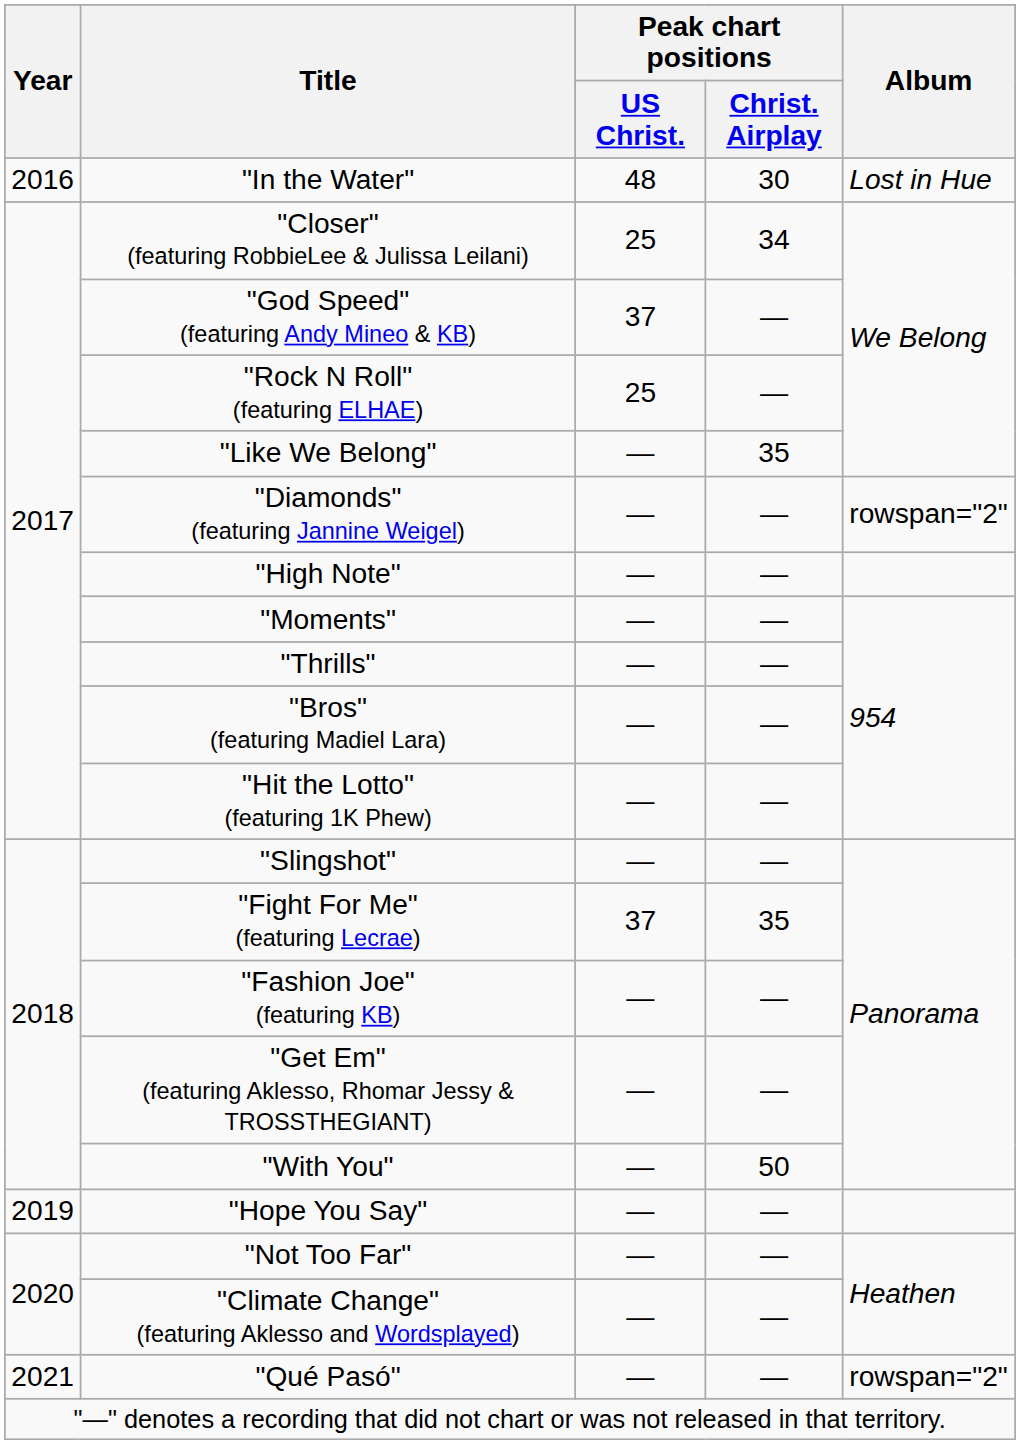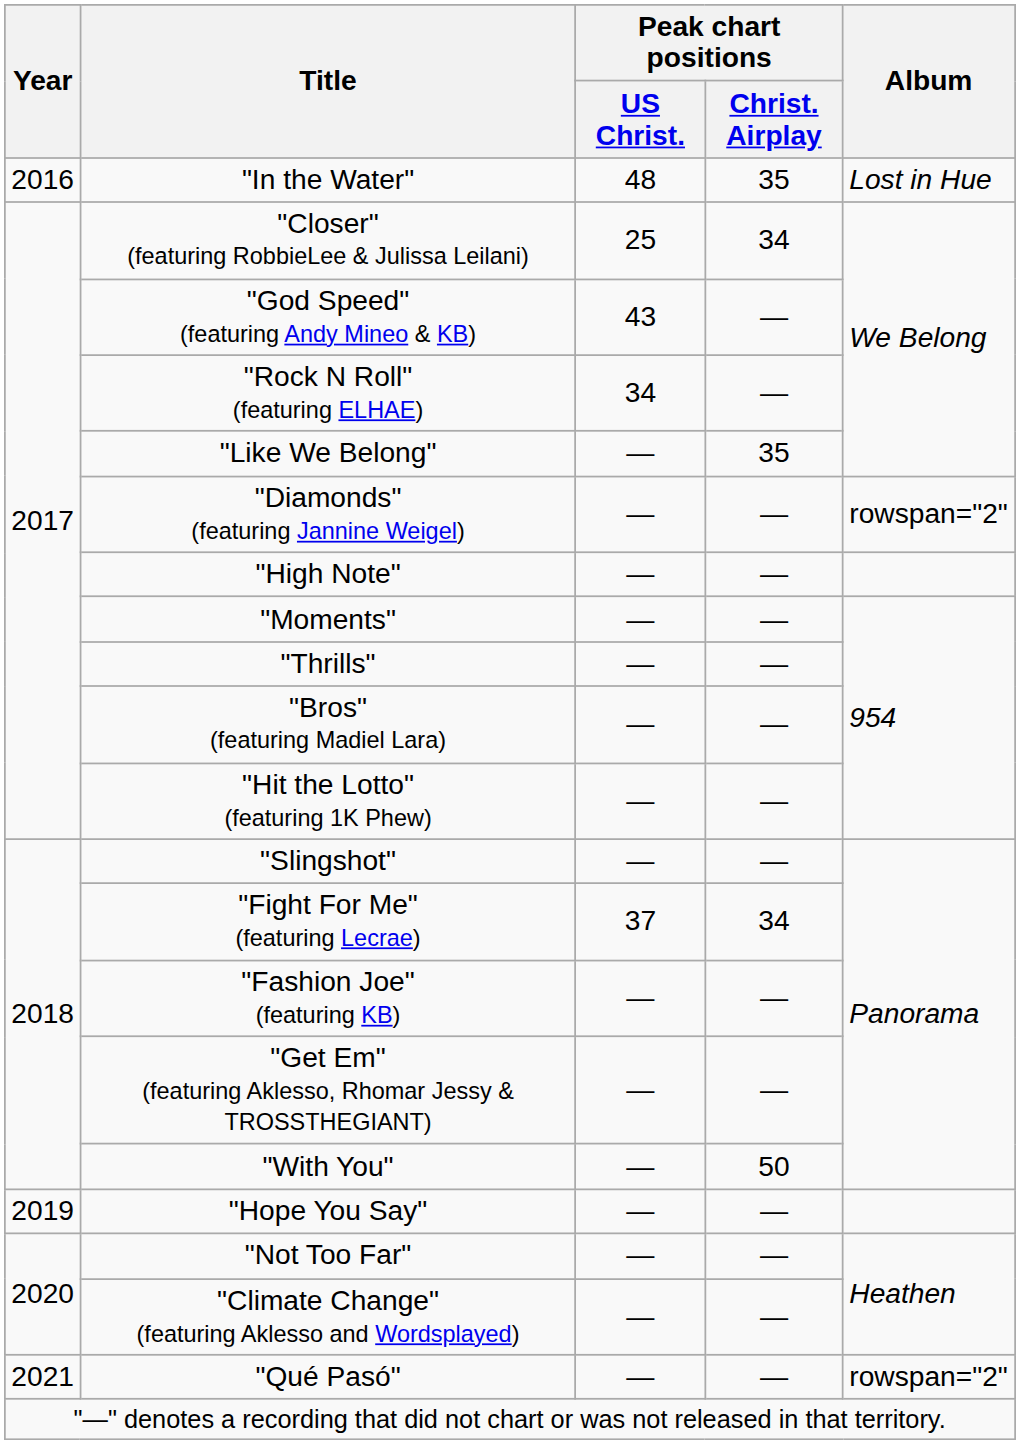"In the Water" | Peak chart positions / Christ. Airplay: 30 -> 35
"God Speed" (featuring Andy Mineo & KB) | Peak chart positions / US Christ.: 37 -> 43
"Rock N Roll" (featuring ELHAE) | Peak chart positions / US Christ.: 25 -> 34
"Fight For Me" (featuring Lecrae) | Peak chart positions / Christ. Airplay: 35 -> 34
